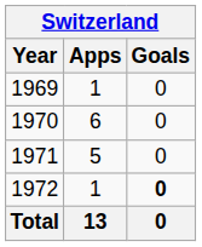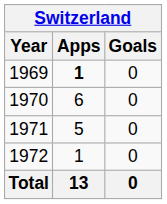1969 | Apps: normal -> bold
1972 | Goals: bold -> normal
